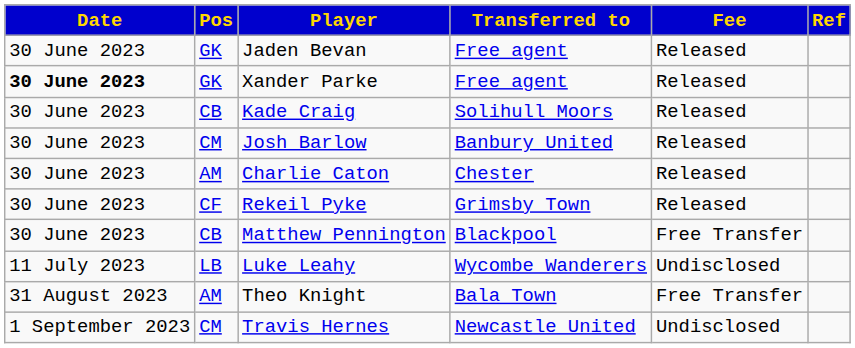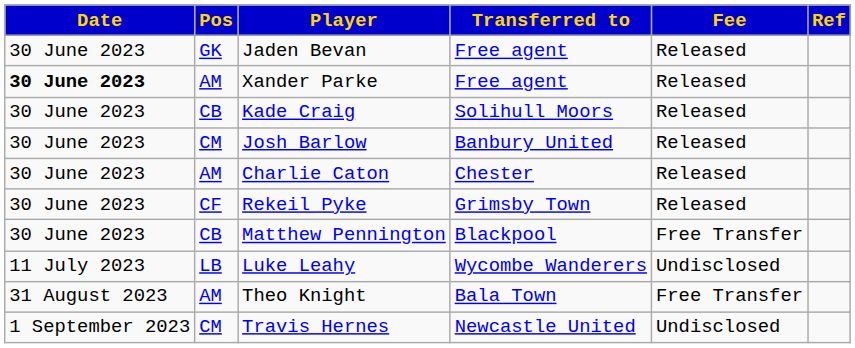Xander Parke | Pos: GK -> AM
